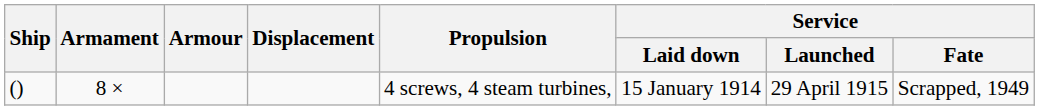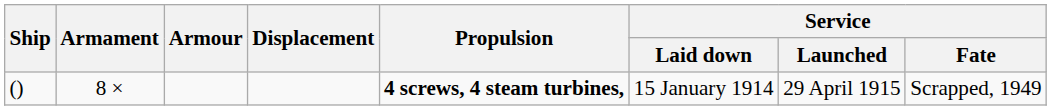() | Propulsion: normal -> bold
